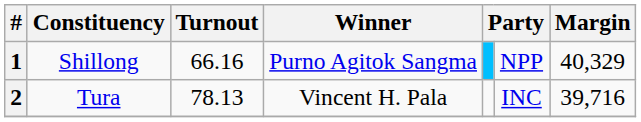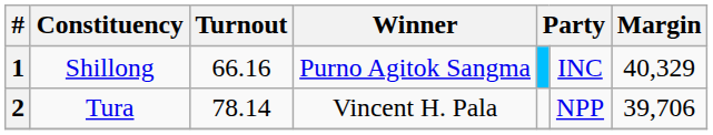1 | column 6: NPP -> INC
2 | Turnout: 78.13 -> 78.14
2 | column 6: INC -> NPP
2 | Margin: 39,716 -> 39,706
